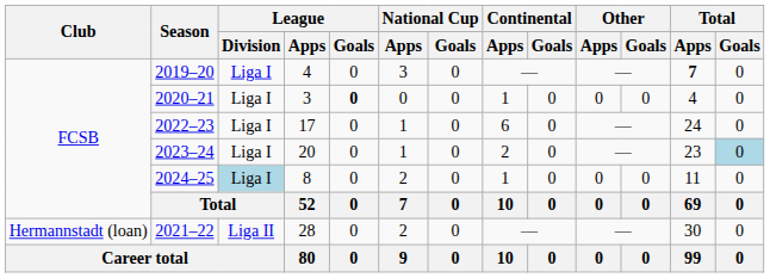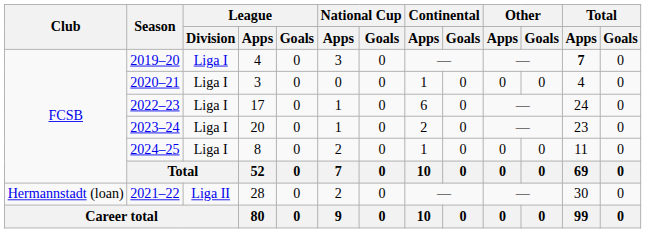2020–21 | League / Goals: bold -> normal
2023–24 | Total / Goals: lightblue background -> no background
2024–25 | League / Division: lightblue background -> no background
